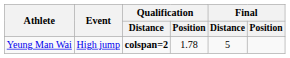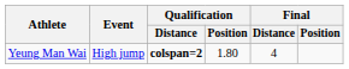Yeung Man Wai | Qualification / Position: 1.78 -> 1.80
Yeung Man Wai | Final / Distance: 5 -> 4
